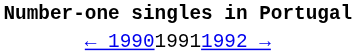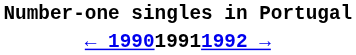row 2 | column 1: normal -> bold
